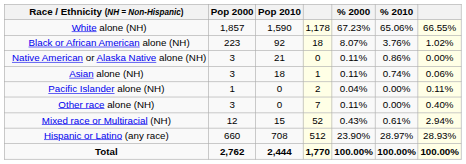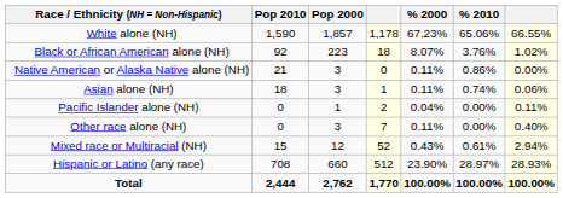columns swapped: Pop 2000 <-> Pop 2010
